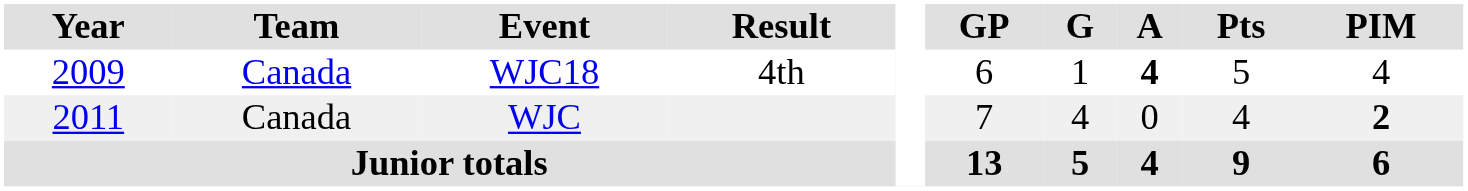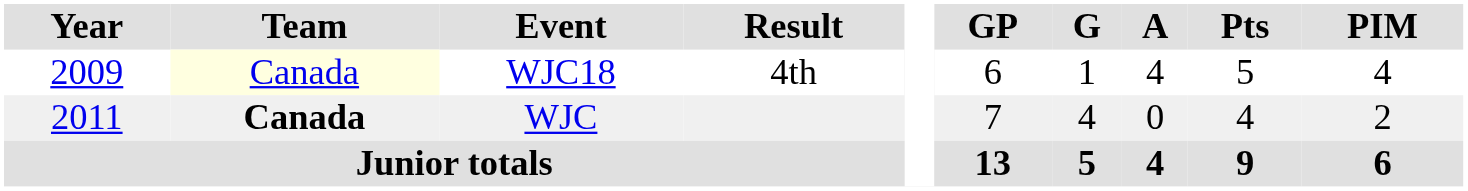WJC18 | Team: no background -> lightyellow background
WJC18 | A: bold -> normal
WJC | Team: normal -> bold
WJC | PIM: bold -> normal
